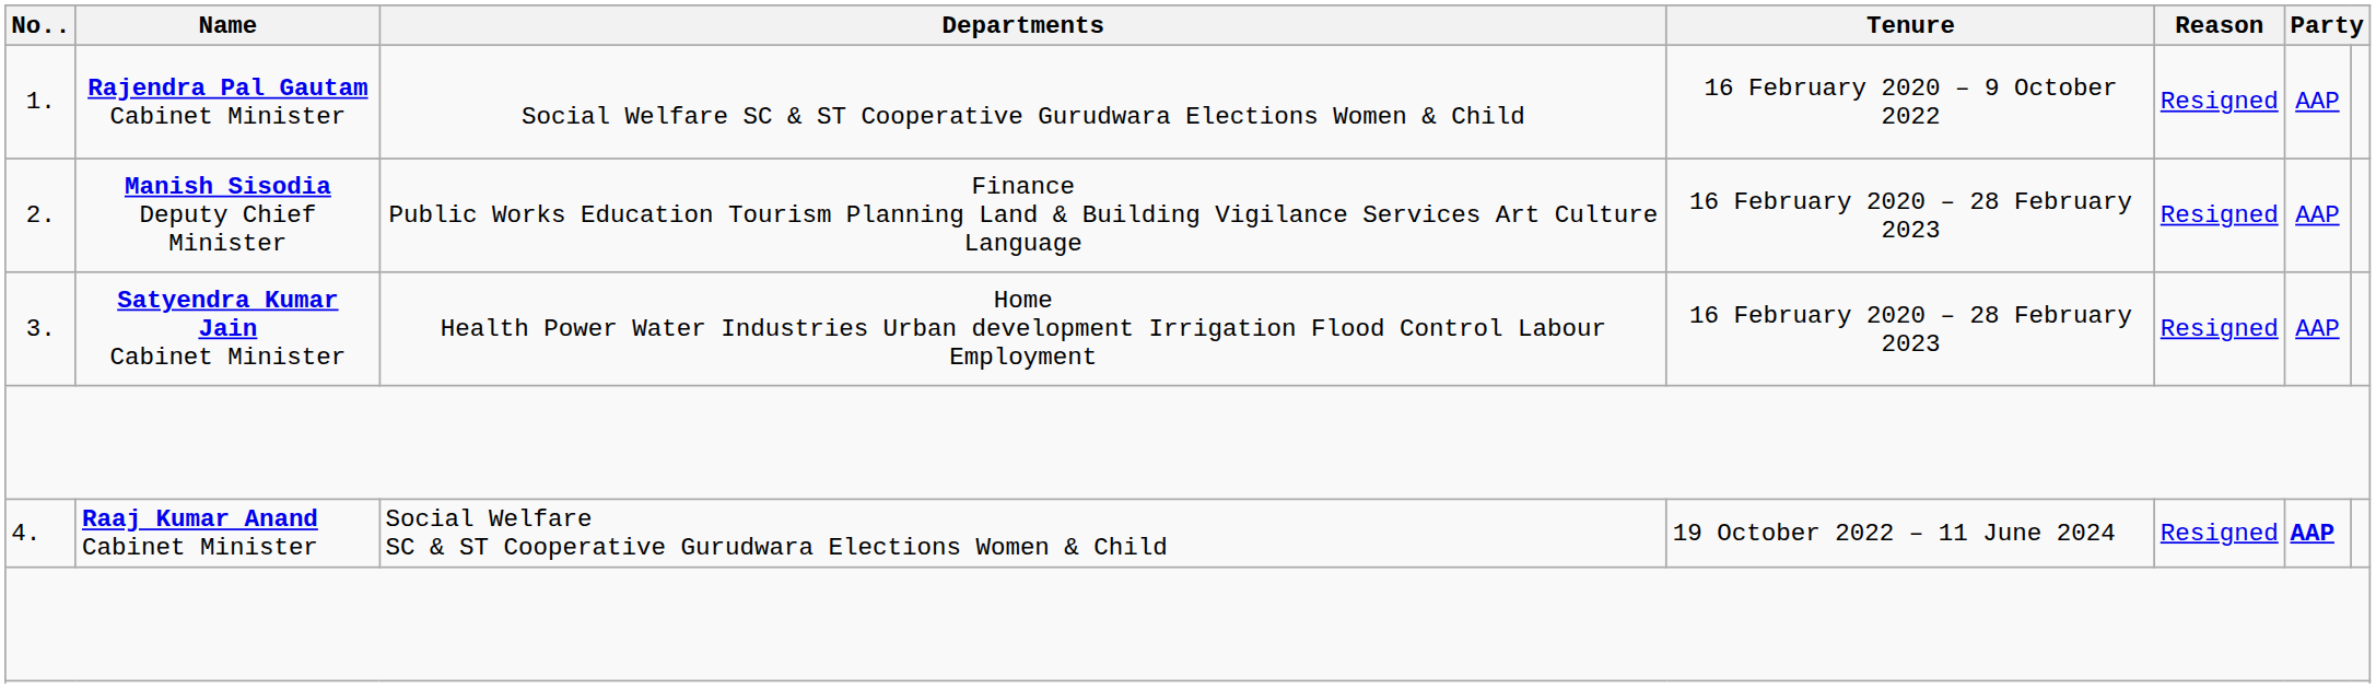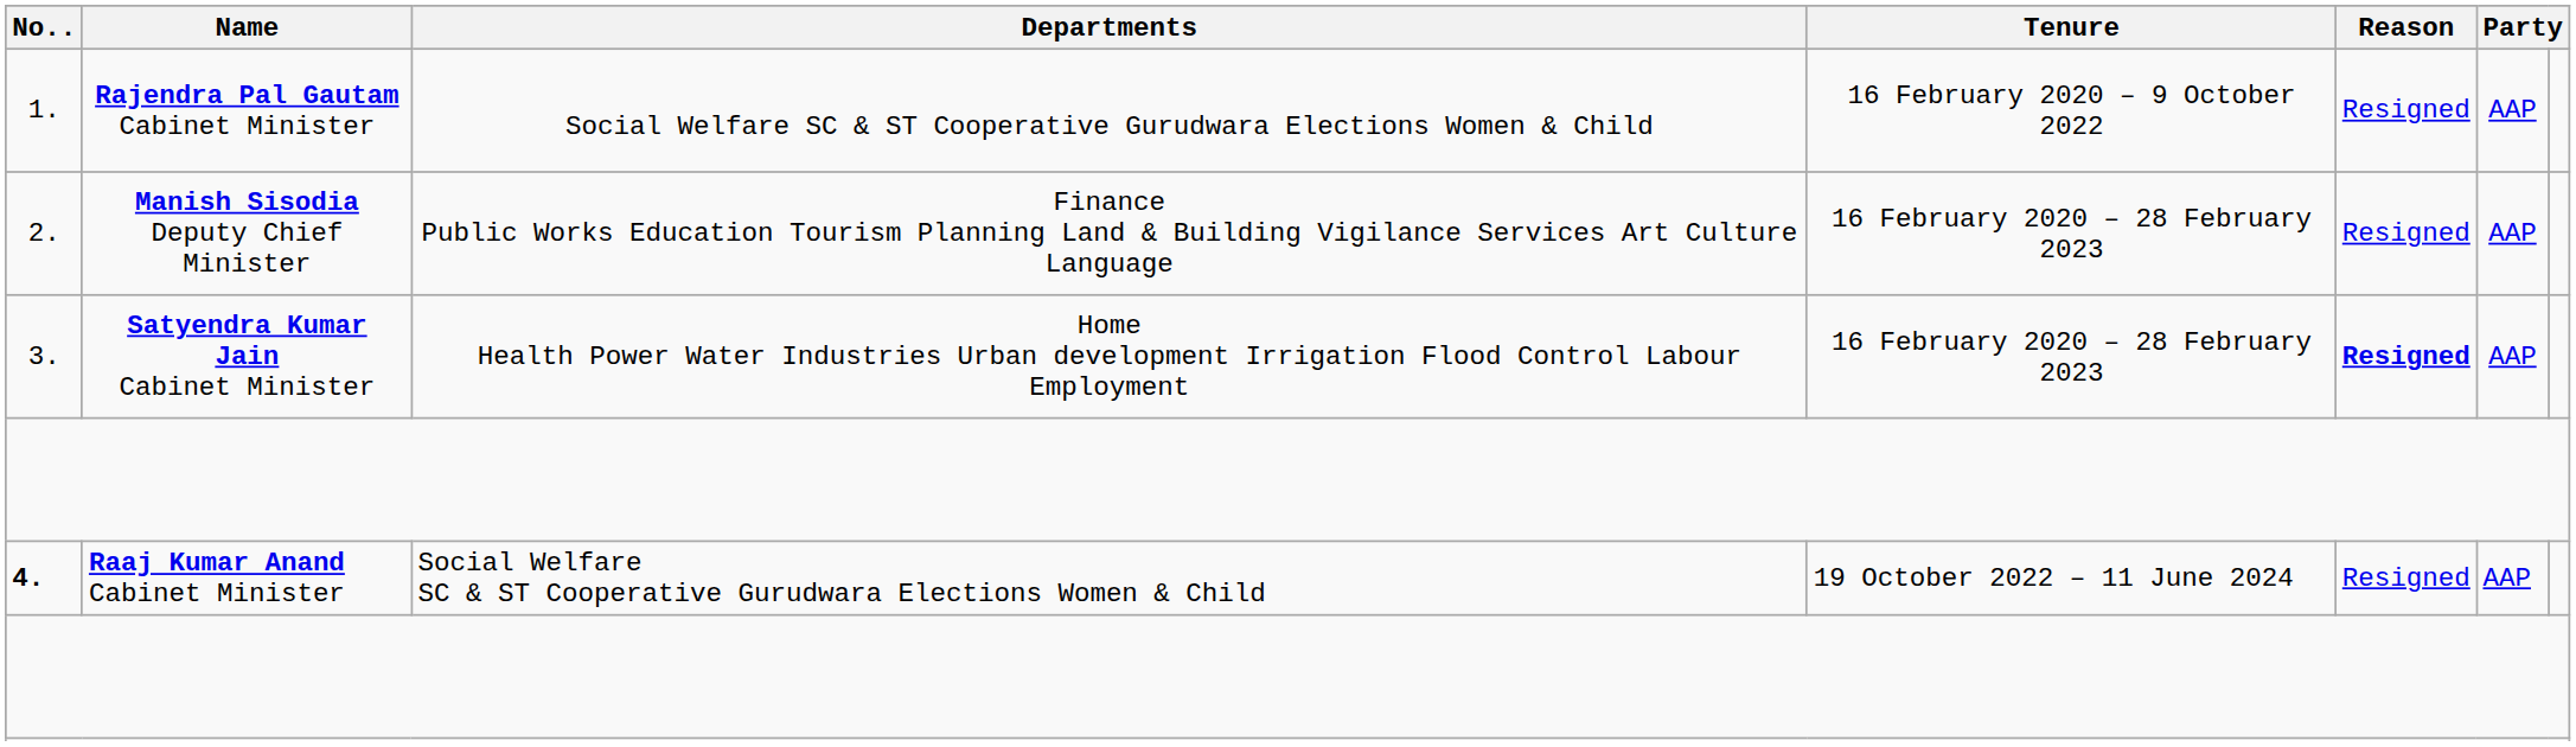Satyendra Kumar Jain Cabinet Minister | Reason: normal -> bold
Raaj Kumar Anand Cabinet Minister | No..: normal -> bold
Raaj Kumar Anand Cabinet Minister | column 6: bold -> normal
